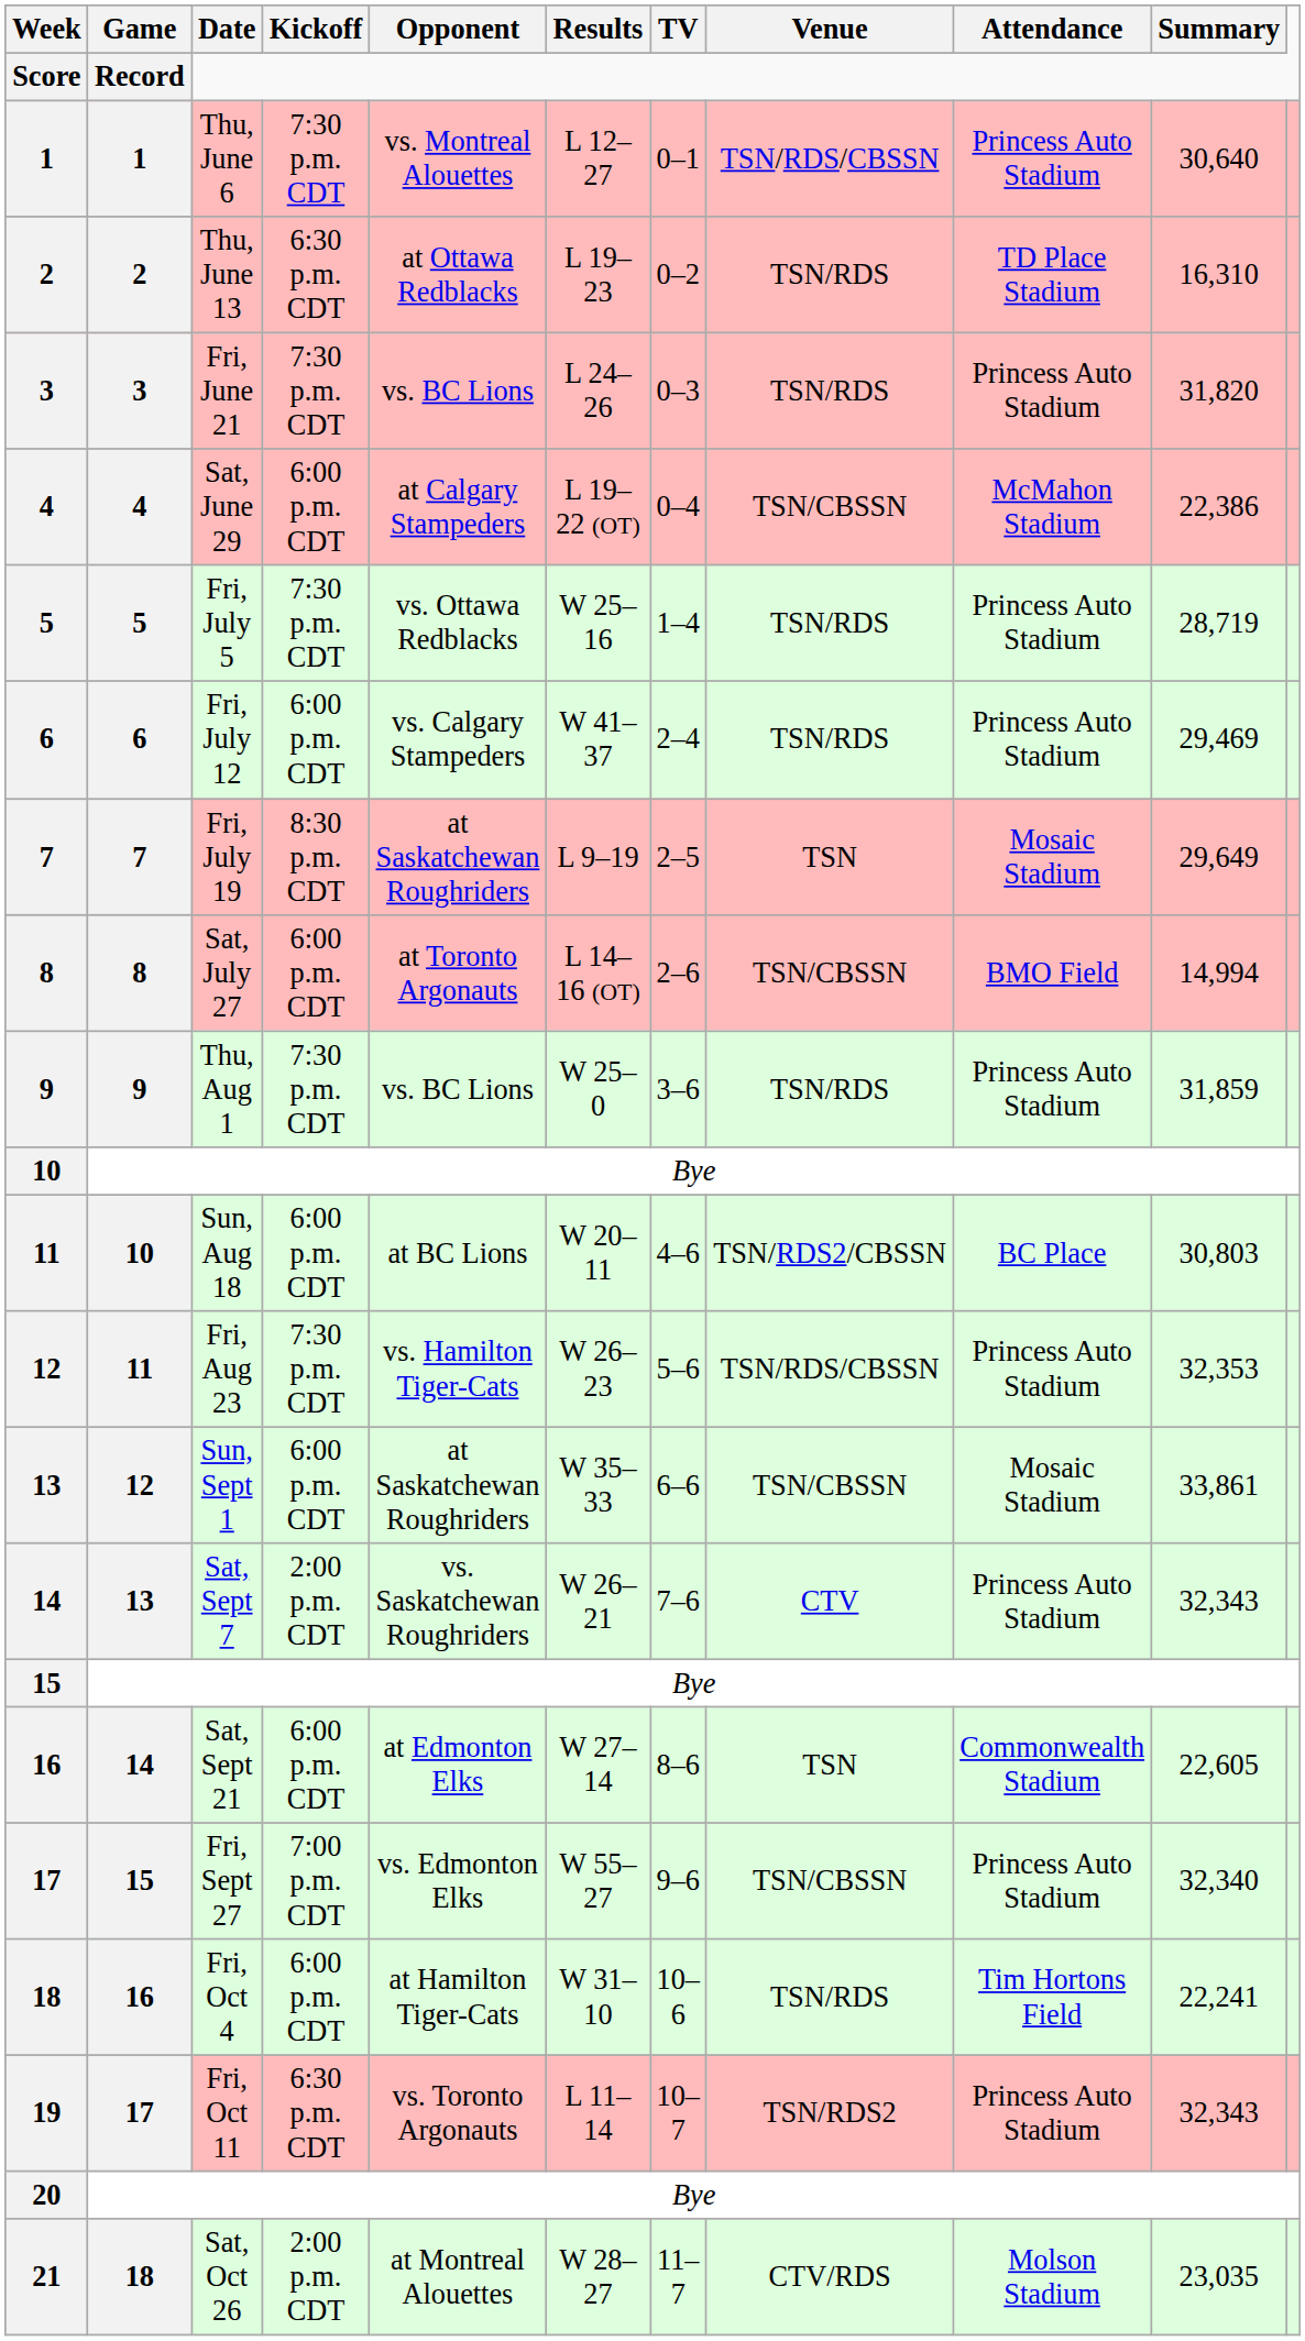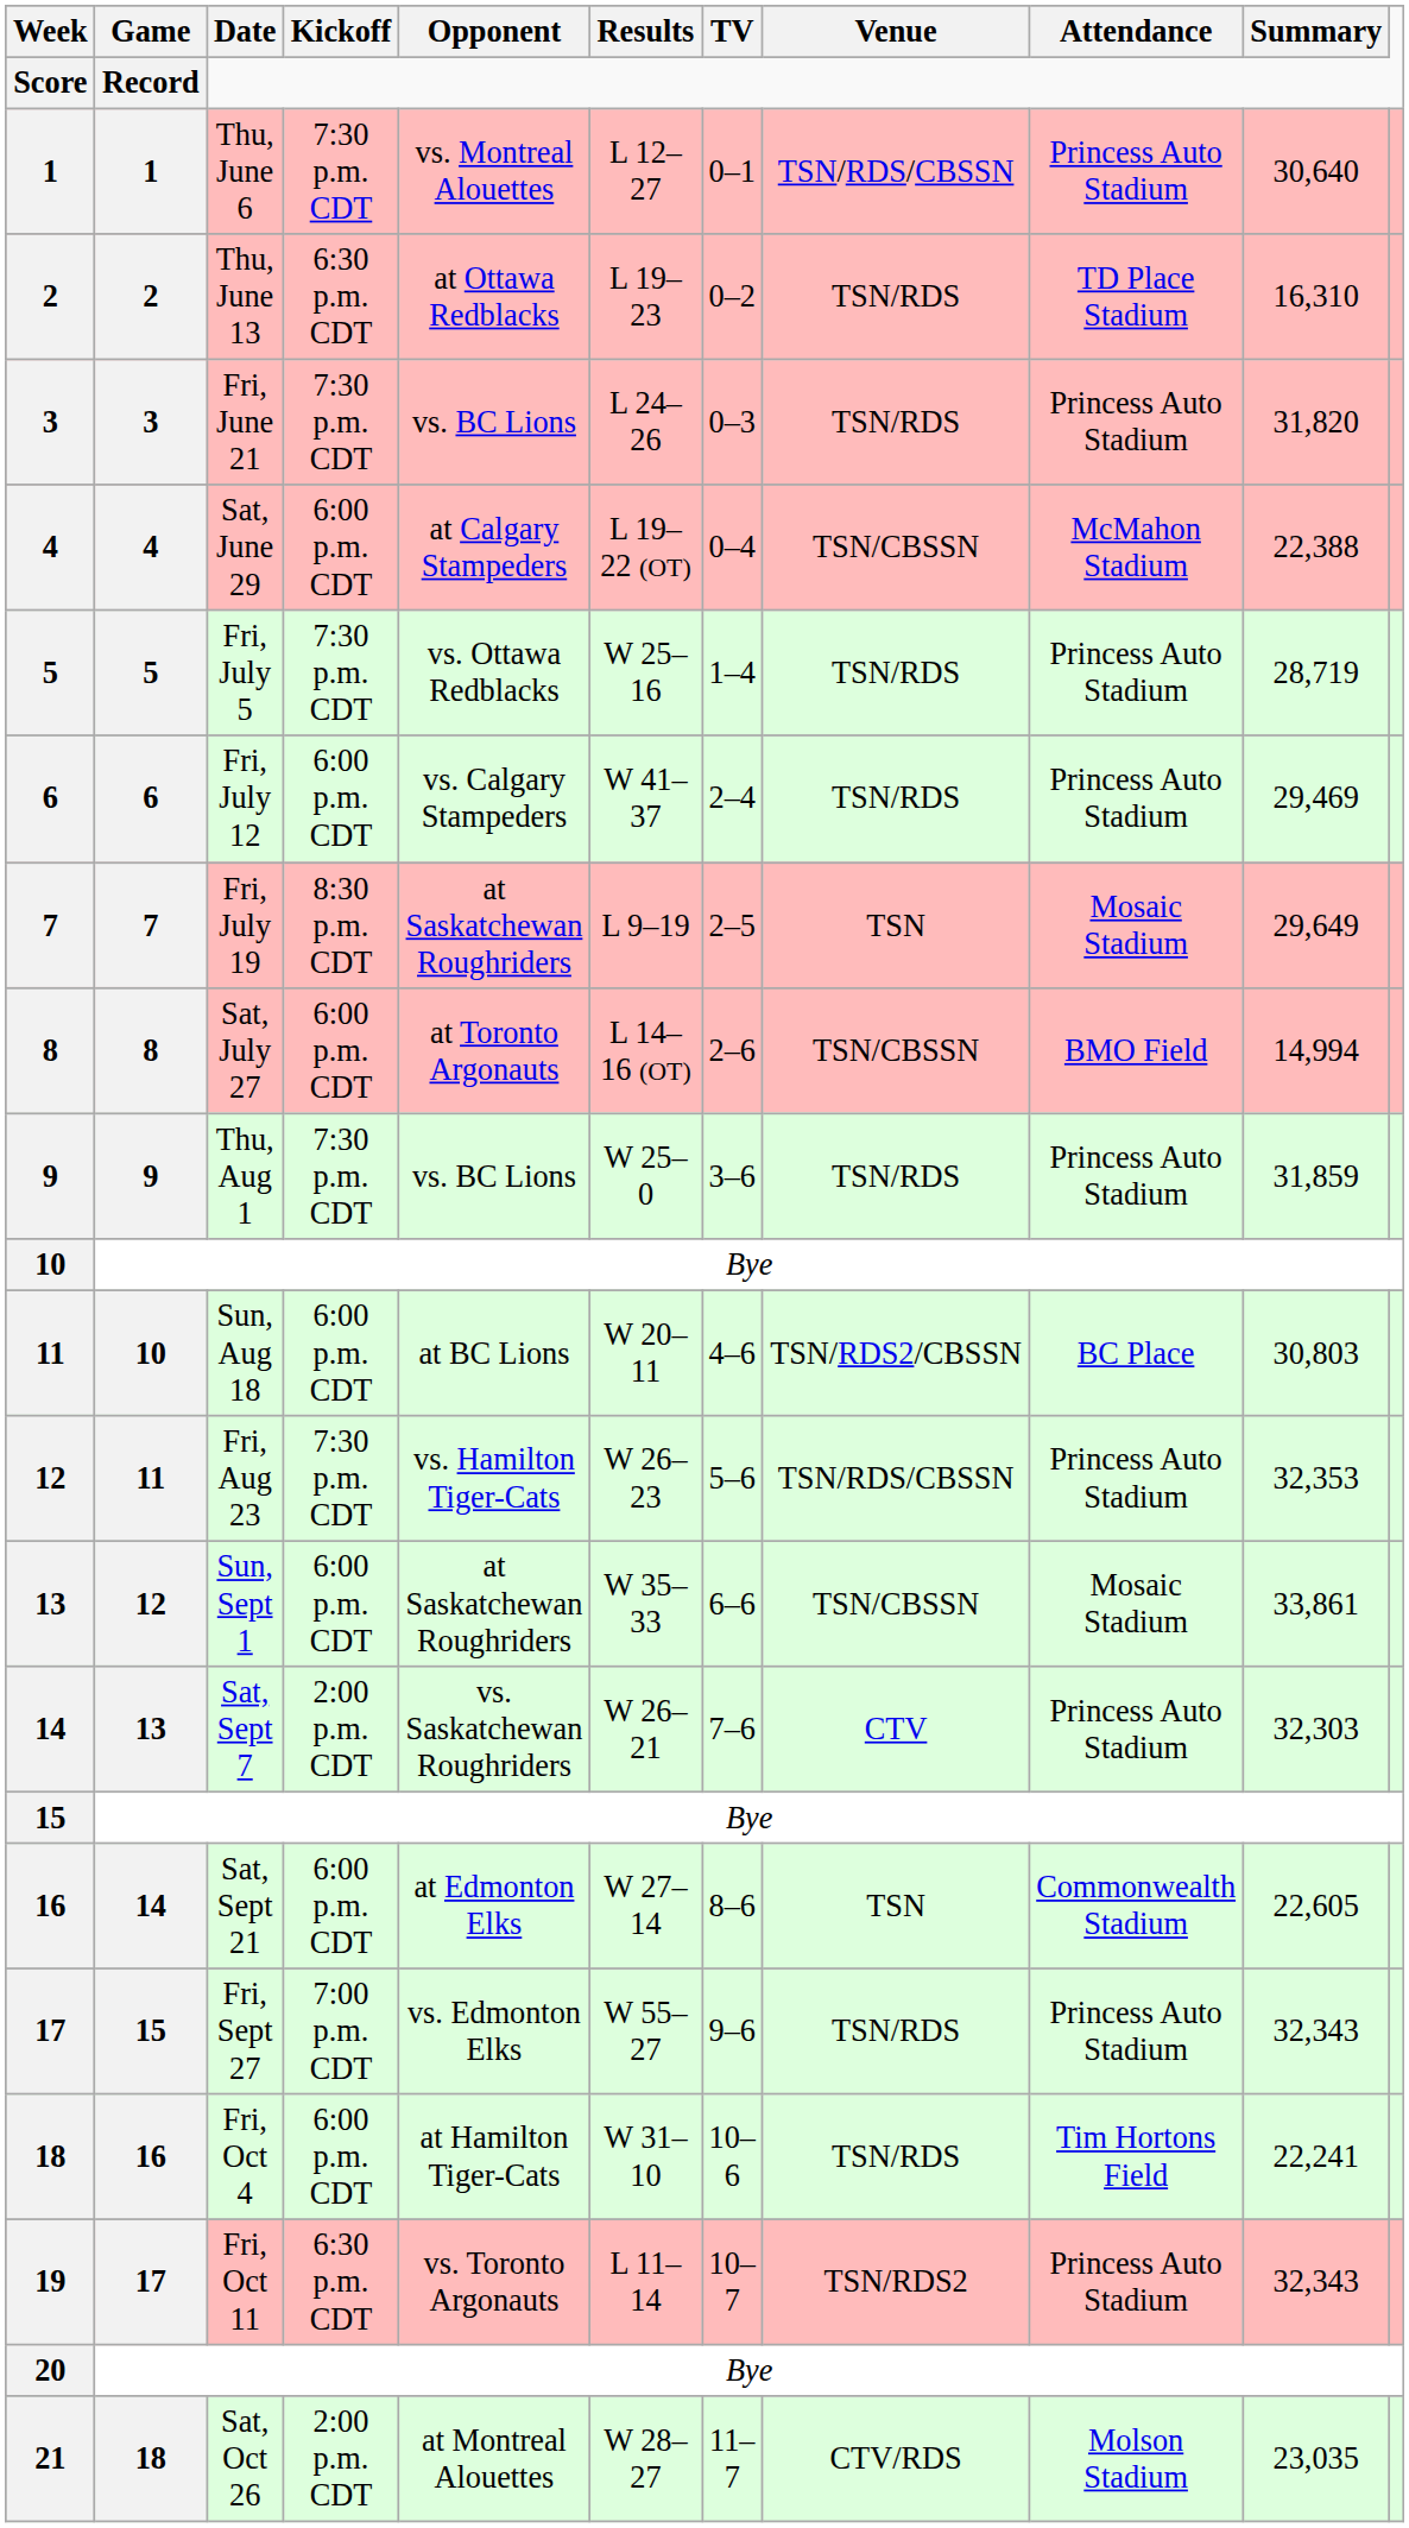Sat, June 29 | Summary: 22,386 -> 22,388
Sat, Sept 7 | Summary: 32,343 -> 32,303
Fri, Sept 27 | Venue: TSN/CBSSN -> TSN/RDS
Fri, Sept 27 | Summary: 32,340 -> 32,343
